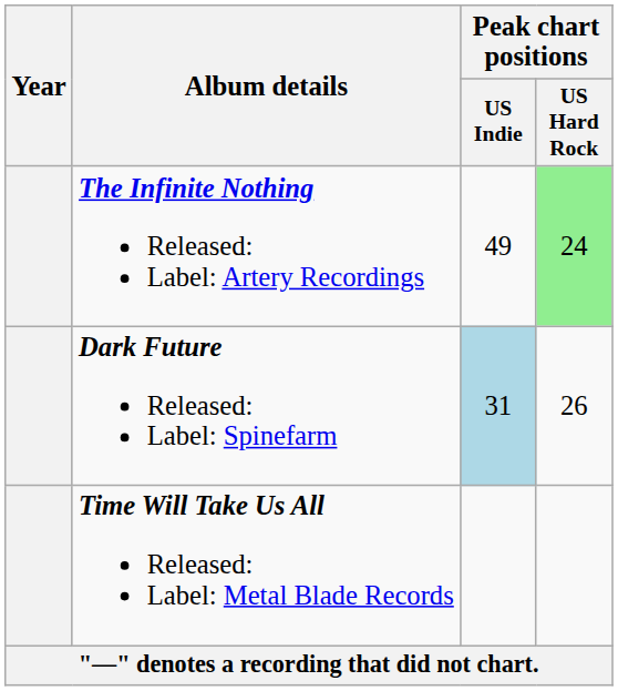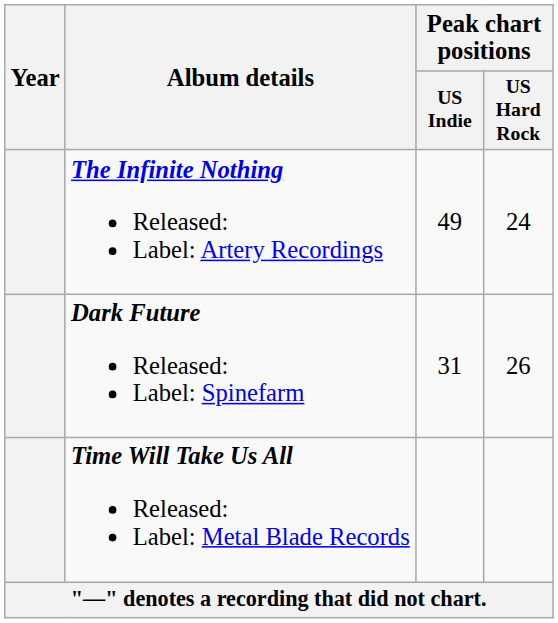The Infinite Nothing Released: Label: Artery Recordings | Peak chart positions / US Hard Rock: lightgreen background -> no background
Dark Future Released: Label: Spinefarm | Peak chart positions / US Indie: lightblue background -> no background
